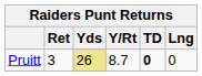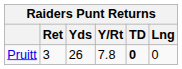Pruitt | Yds: khaki background -> no background
Pruitt | Y/Rt: 8.7 -> 7.8
